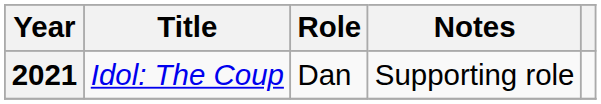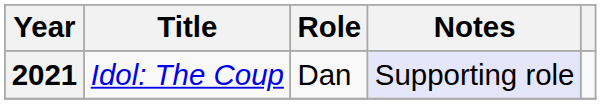2021 | Notes: no background -> lavender background
